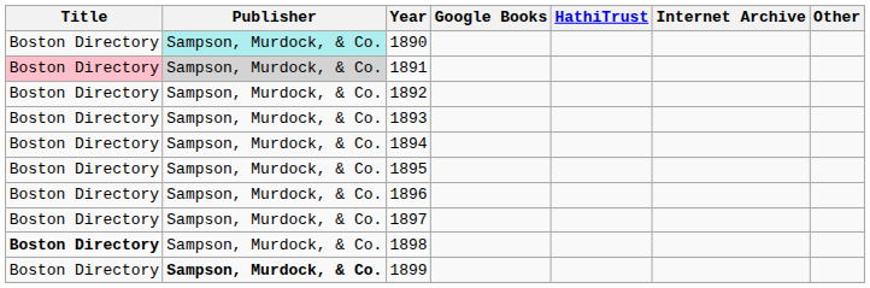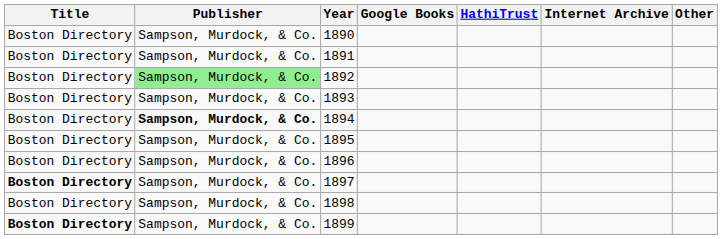1890 | Publisher: paleturquoise background -> no background
1891 | Title: pink background -> no background
1891 | Publisher: lightgrey background -> no background
1892 | Publisher: no background -> lightgreen background
1894 | Publisher: normal -> bold
1897 | Title: normal -> bold
1898 | Title: bold -> normal
1899 | Title: normal -> bold
1899 | Publisher: bold -> normal
